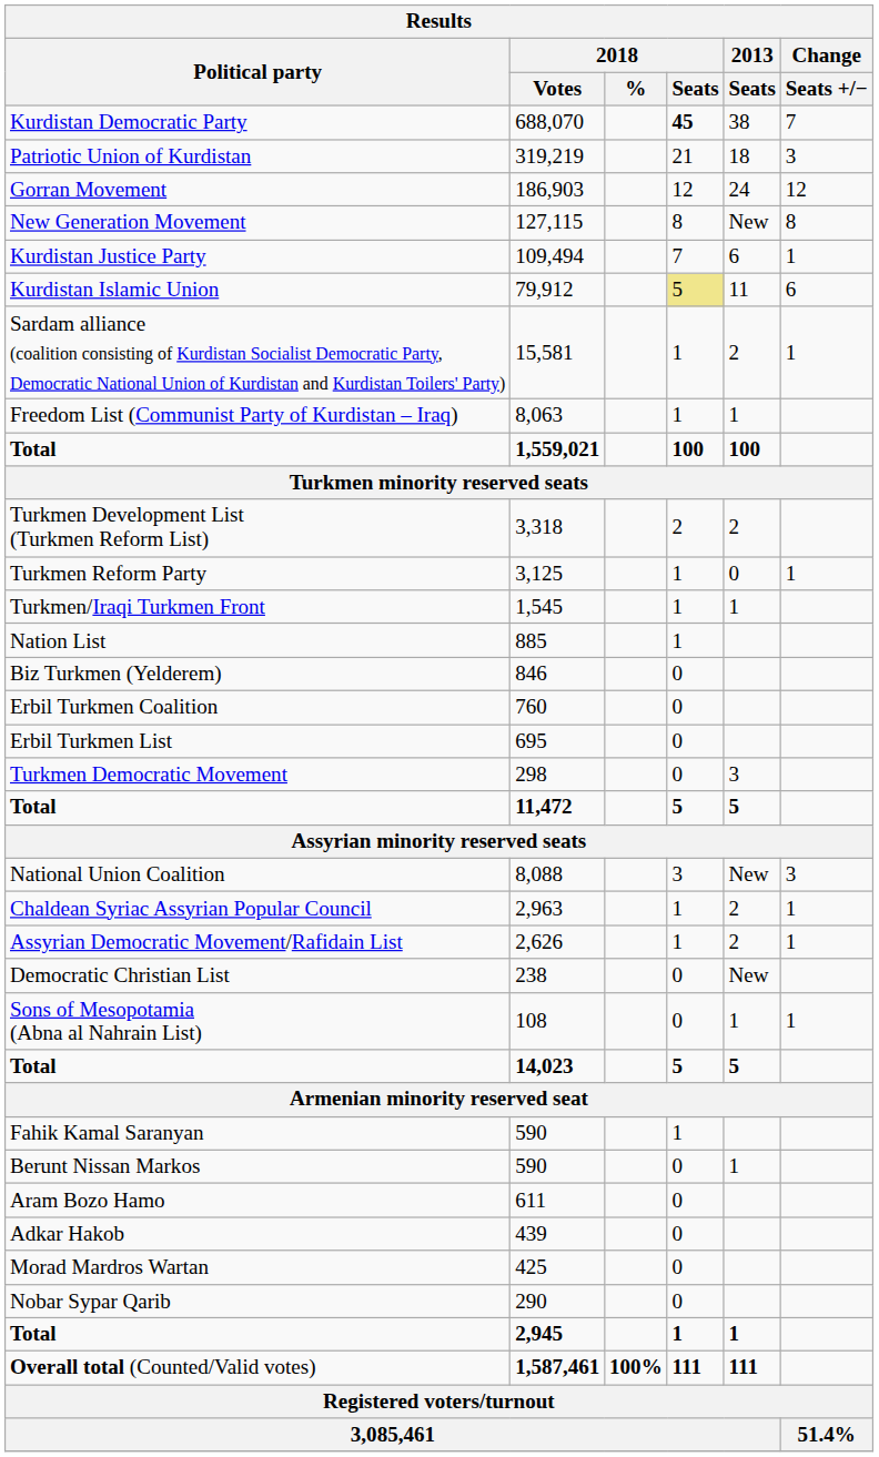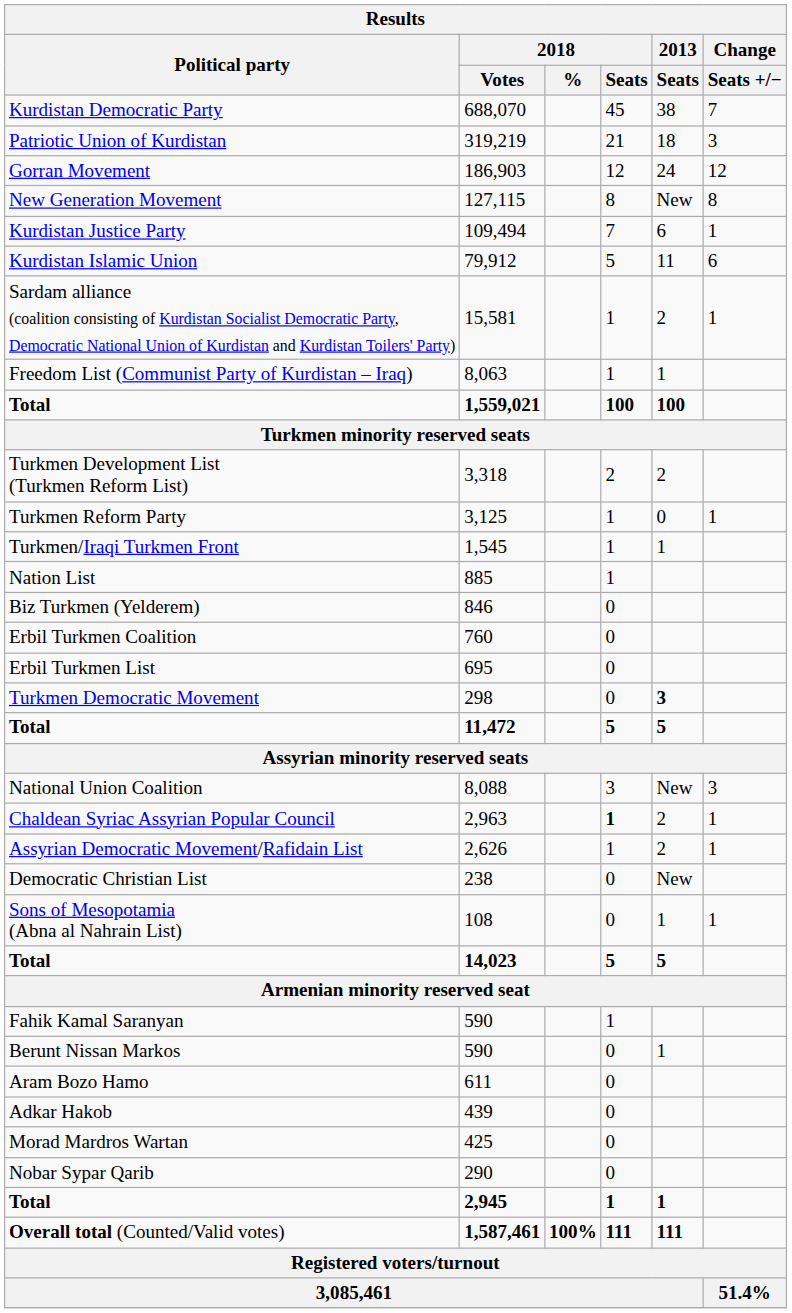Kurdistan Democratic Party | 2018 / Seats: bold -> normal
Kurdistan Islamic Union | 2018 / Seats: khaki background -> no background
Turkmen Democratic Movement | 2013 / Seats: normal -> bold
Chaldean Syriac Assyrian Popular Council | 2018 / Seats: normal -> bold
